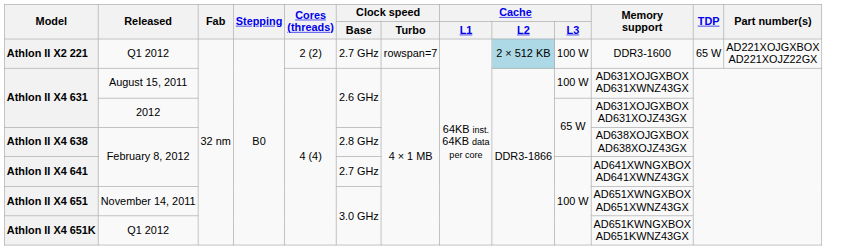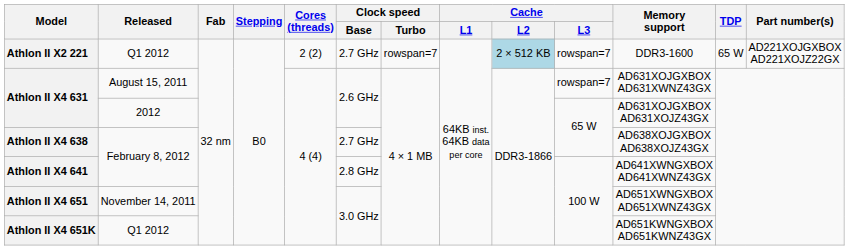Athlon II X2 221 | Cache / L3: 100 W -> rowspan=7
Athlon II X4 631 / August 15, 2011 | Cache / L3: 100 W -> rowspan=7
Athlon II X4 638 | Clock speed / Base: 2.8 GHz -> 2.7 GHz
Athlon II X4 641 | Clock speed / Base: 2.7 GHz -> 2.8 GHz
